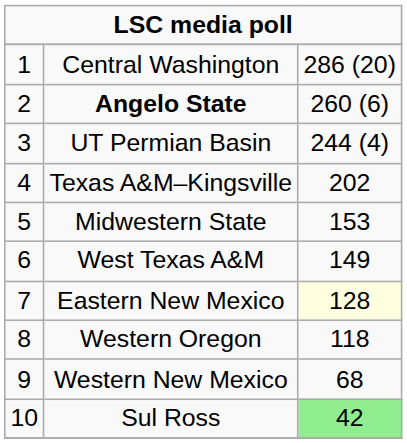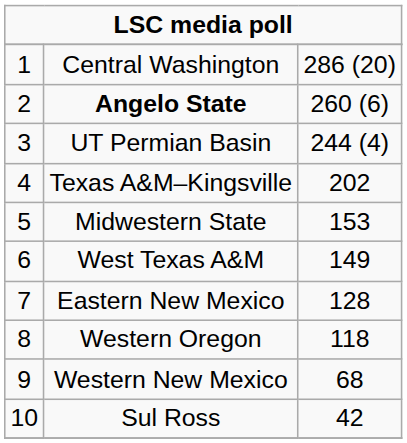Eastern New Mexico | column 3: lightyellow background -> no background
Sul Ross | column 3: lightgreen background -> no background
